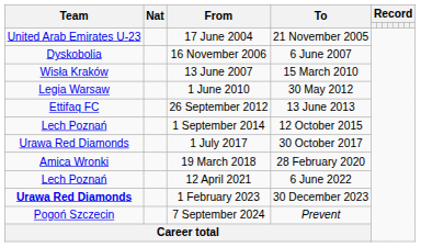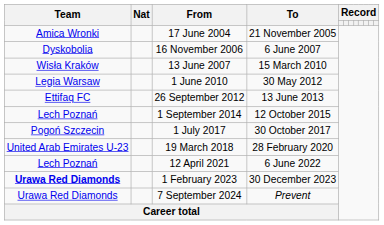17 June 2004 | Team: United Arab Emirates U-23 -> Amica Wronki
1 July 2017 | Team: Urawa Red Diamonds -> Pogoń Szczecin
19 March 2018 | Team: Amica Wronki -> United Arab Emirates U-23
7 September 2024 | Team: Pogoń Szczecin -> Urawa Red Diamonds
